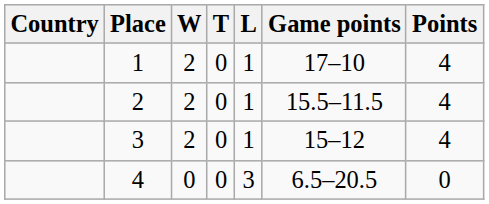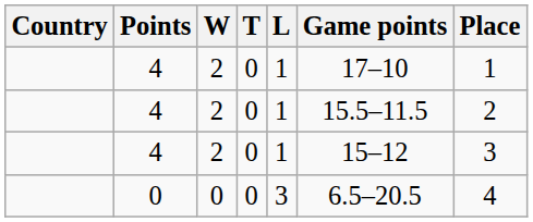columns swapped: Place <-> Points
